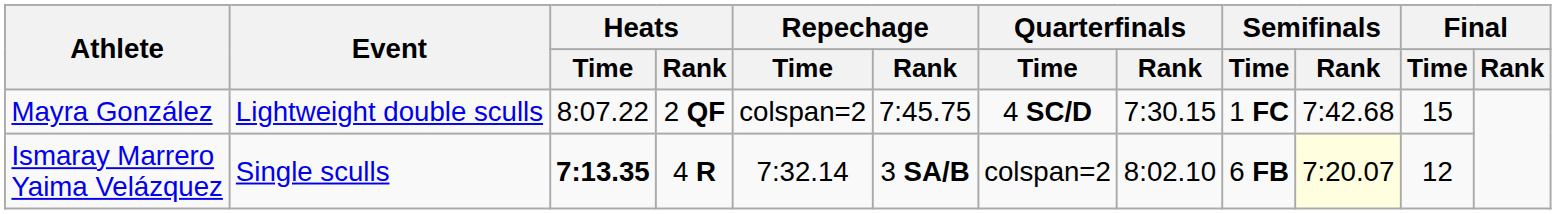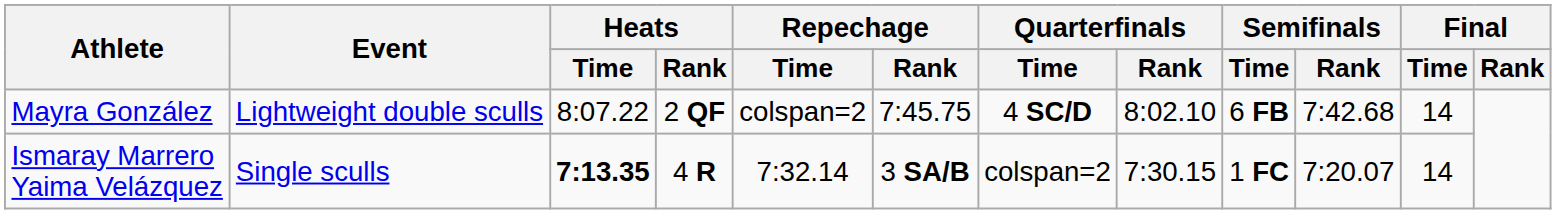Mayra González | Quarterfinals / Rank: 7:30.15 -> 8:02.10
Mayra González | Semifinals / Time: 1 FC -> 6 FB
Mayra González | Final / Time: 15 -> 14
Ismaray Marrero Yaima Velázquez | Quarterfinals / Rank: 8:02.10 -> 7:30.15
Ismaray Marrero Yaima Velázquez | Semifinals / Time: 6 FB -> 1 FC
Ismaray Marrero Yaima Velázquez | Semifinals / Rank: lightyellow background -> no background
Ismaray Marrero Yaima Velázquez | Final / Time: 12 -> 14
